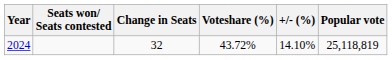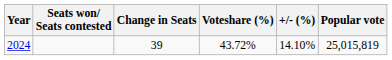2024 | Change in Seats: 32 -> 39
2024 | Popular vote: 25,118,819 -> 25,015,819
